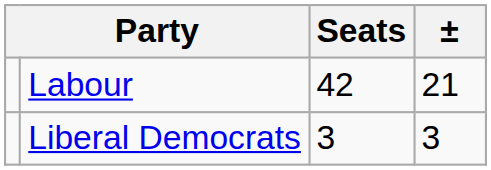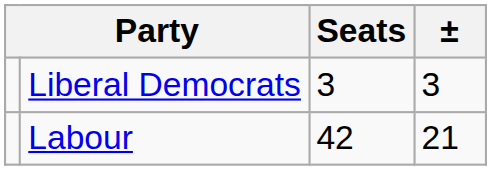rows swapped: Labour <-> Liberal Democrats
